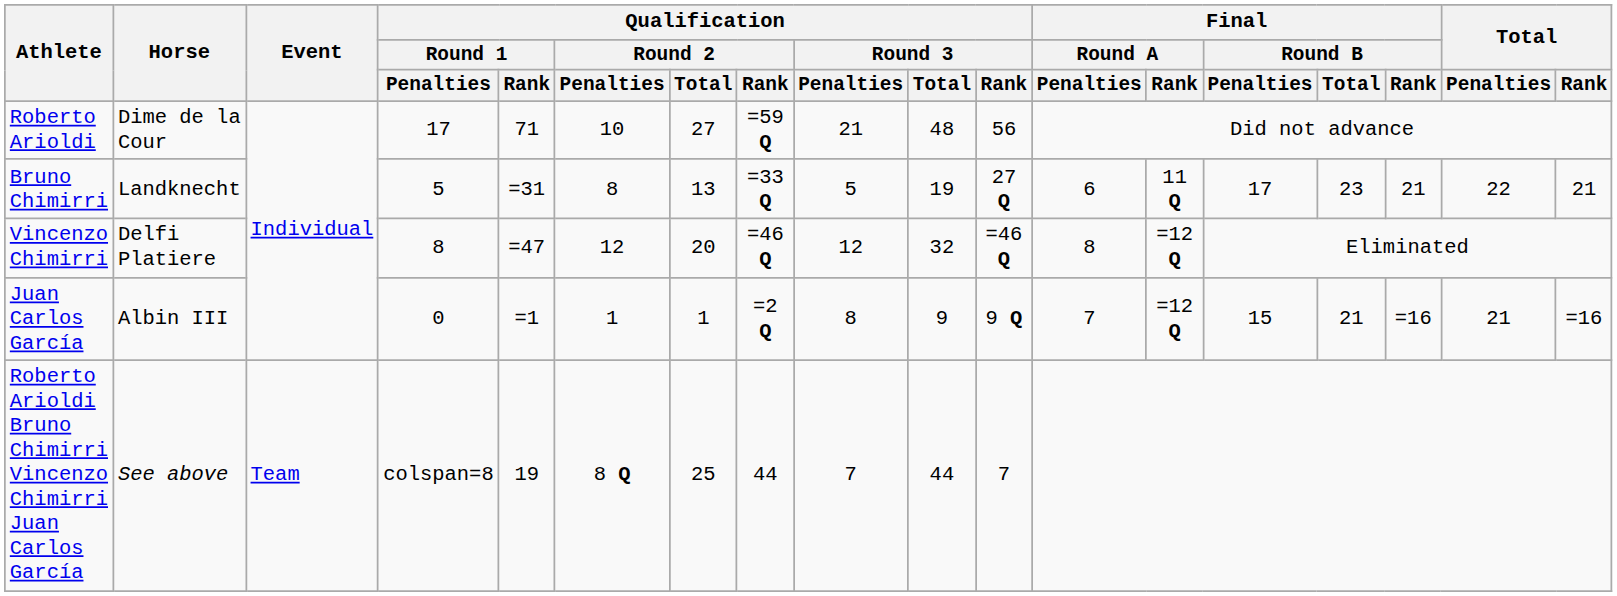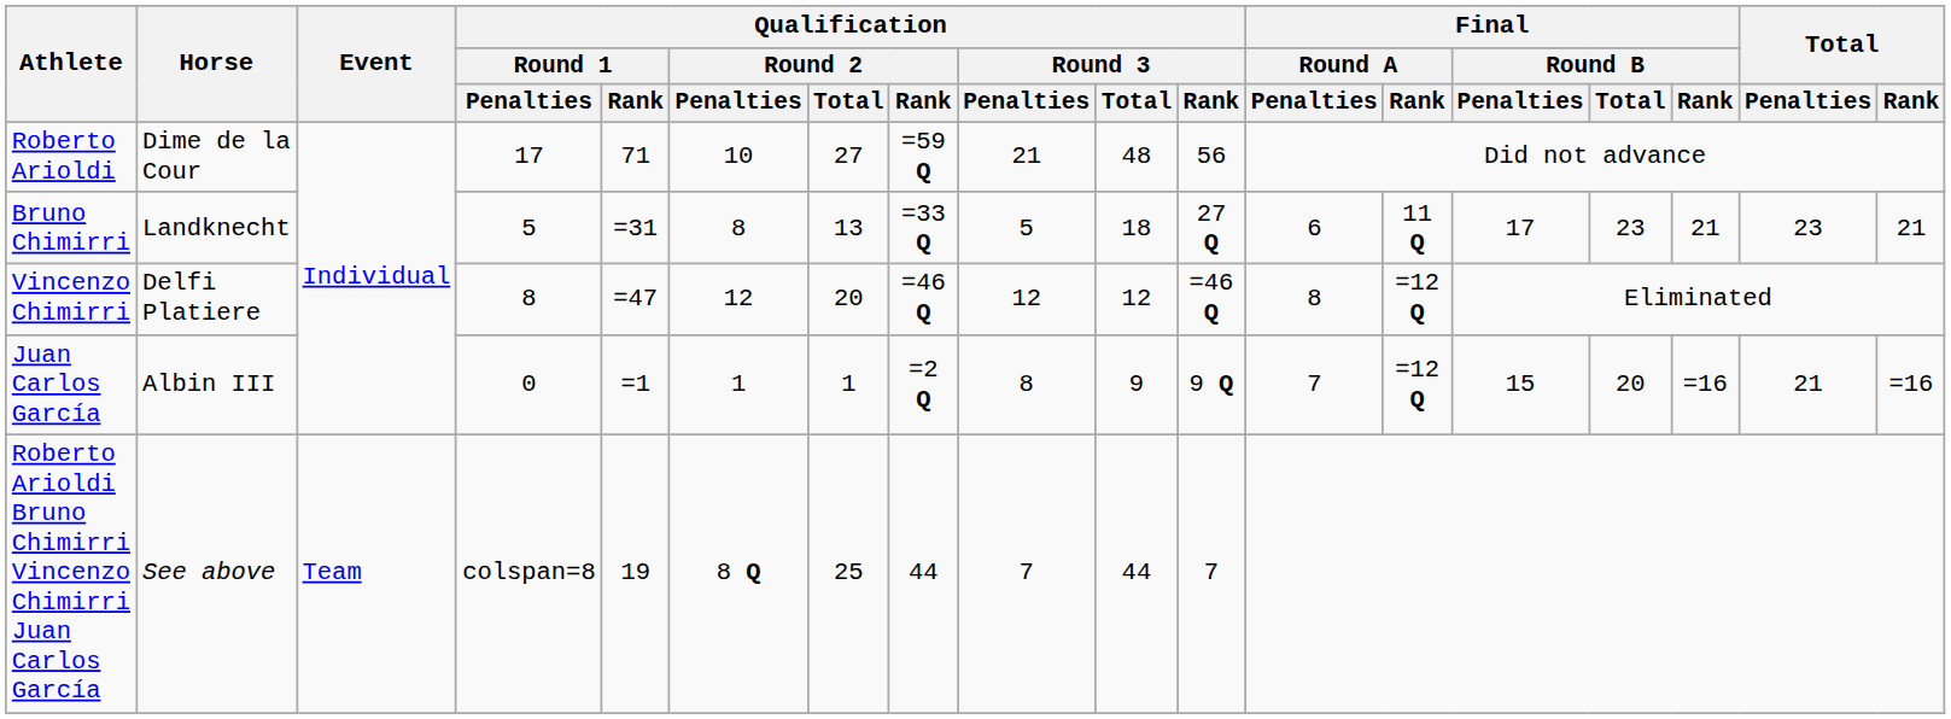Bruno Chimirri | Qualification / Round 3 / Total: 19 -> 18
Bruno Chimirri | Total / Penalties: 22 -> 23
Vincenzo Chimirri | Qualification / Round 3 / Total: 32 -> 12
Juan Carlos García | Final / Round B / Total: 21 -> 20
